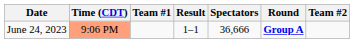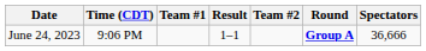columns swapped: Team #2 <-> Spectators
June 24, 2023 | Time (CDT): lightsalmon background -> no background
